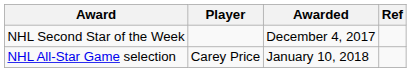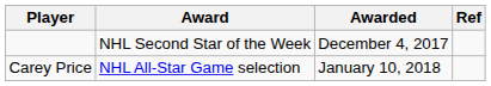columns swapped: Player <-> Award
